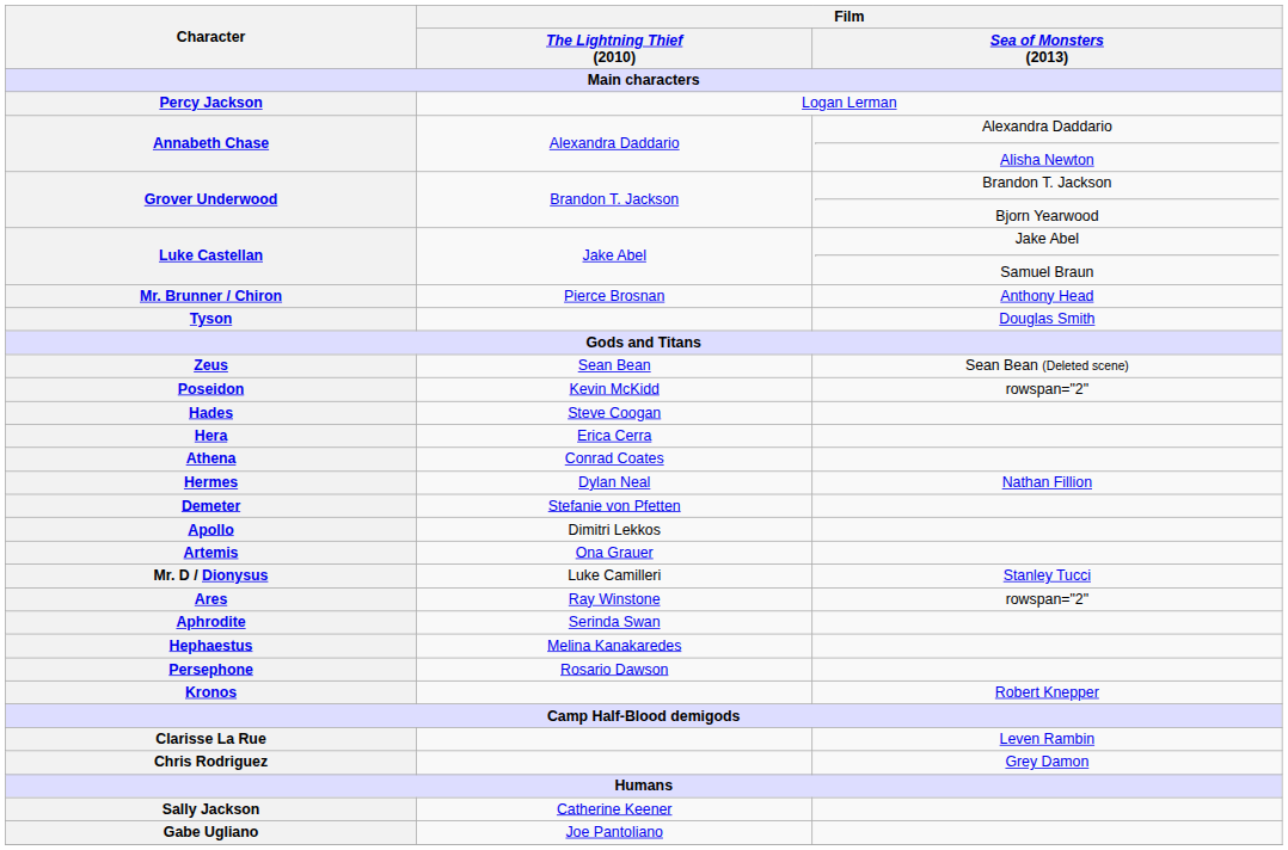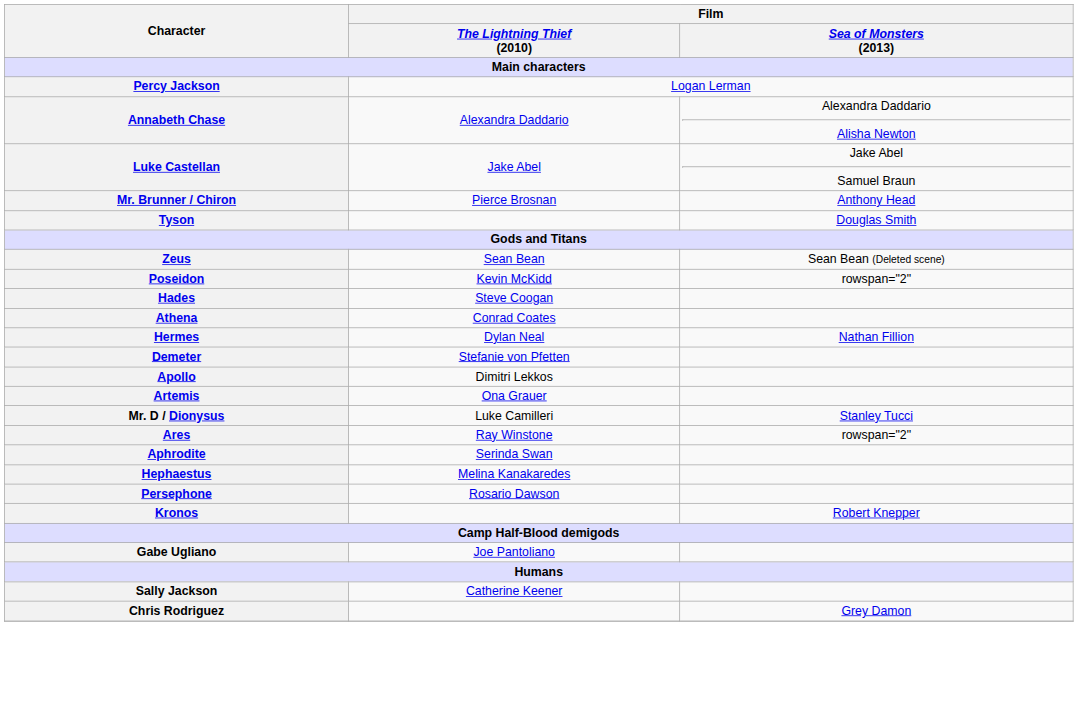- row: Grover Underwood | Brandon T. Jackson | Brandon T. Jackson Bjorn Yearwood
- row: Hera | Erica Cerra
- row: Clarisse La Rue | Leven Rambin
rows swapped: Chris Rodriguez <-> Gabe Ugliano
